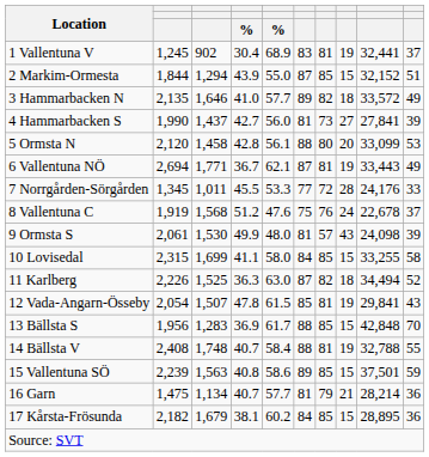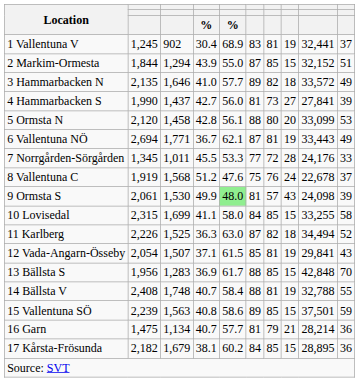9 Ormsta S | column 5: no background -> lightgreen background
12 Vada-Angarn-Össeby | column 4: 47.8 -> 37.1
